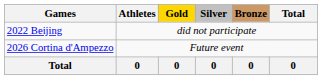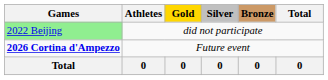2022 Beijing | Games: no background -> lightgreen background
2026 Cortina d'Ampezzo | Games: normal -> bold
